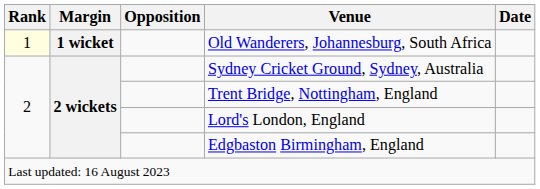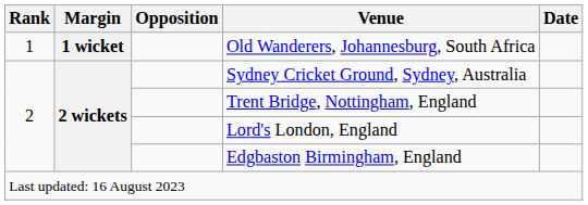Old Wanderers, Johannesburg, South Africa | Rank: lightyellow background -> no background
